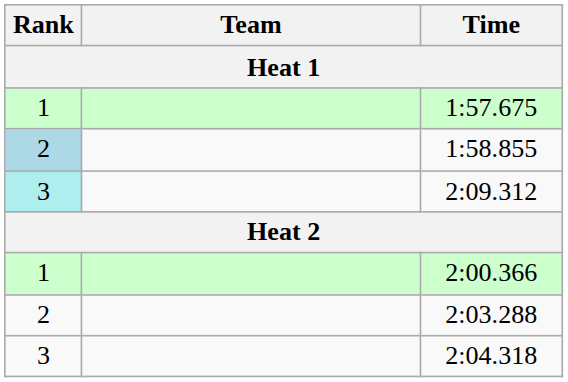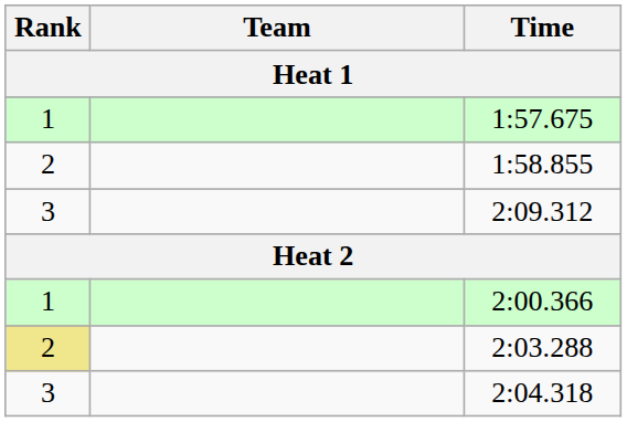1:58.855 | Rank: lightblue background -> no background
2:09.312 | Rank: paleturquoise background -> no background
2:03.288 | Rank: no background -> khaki background
